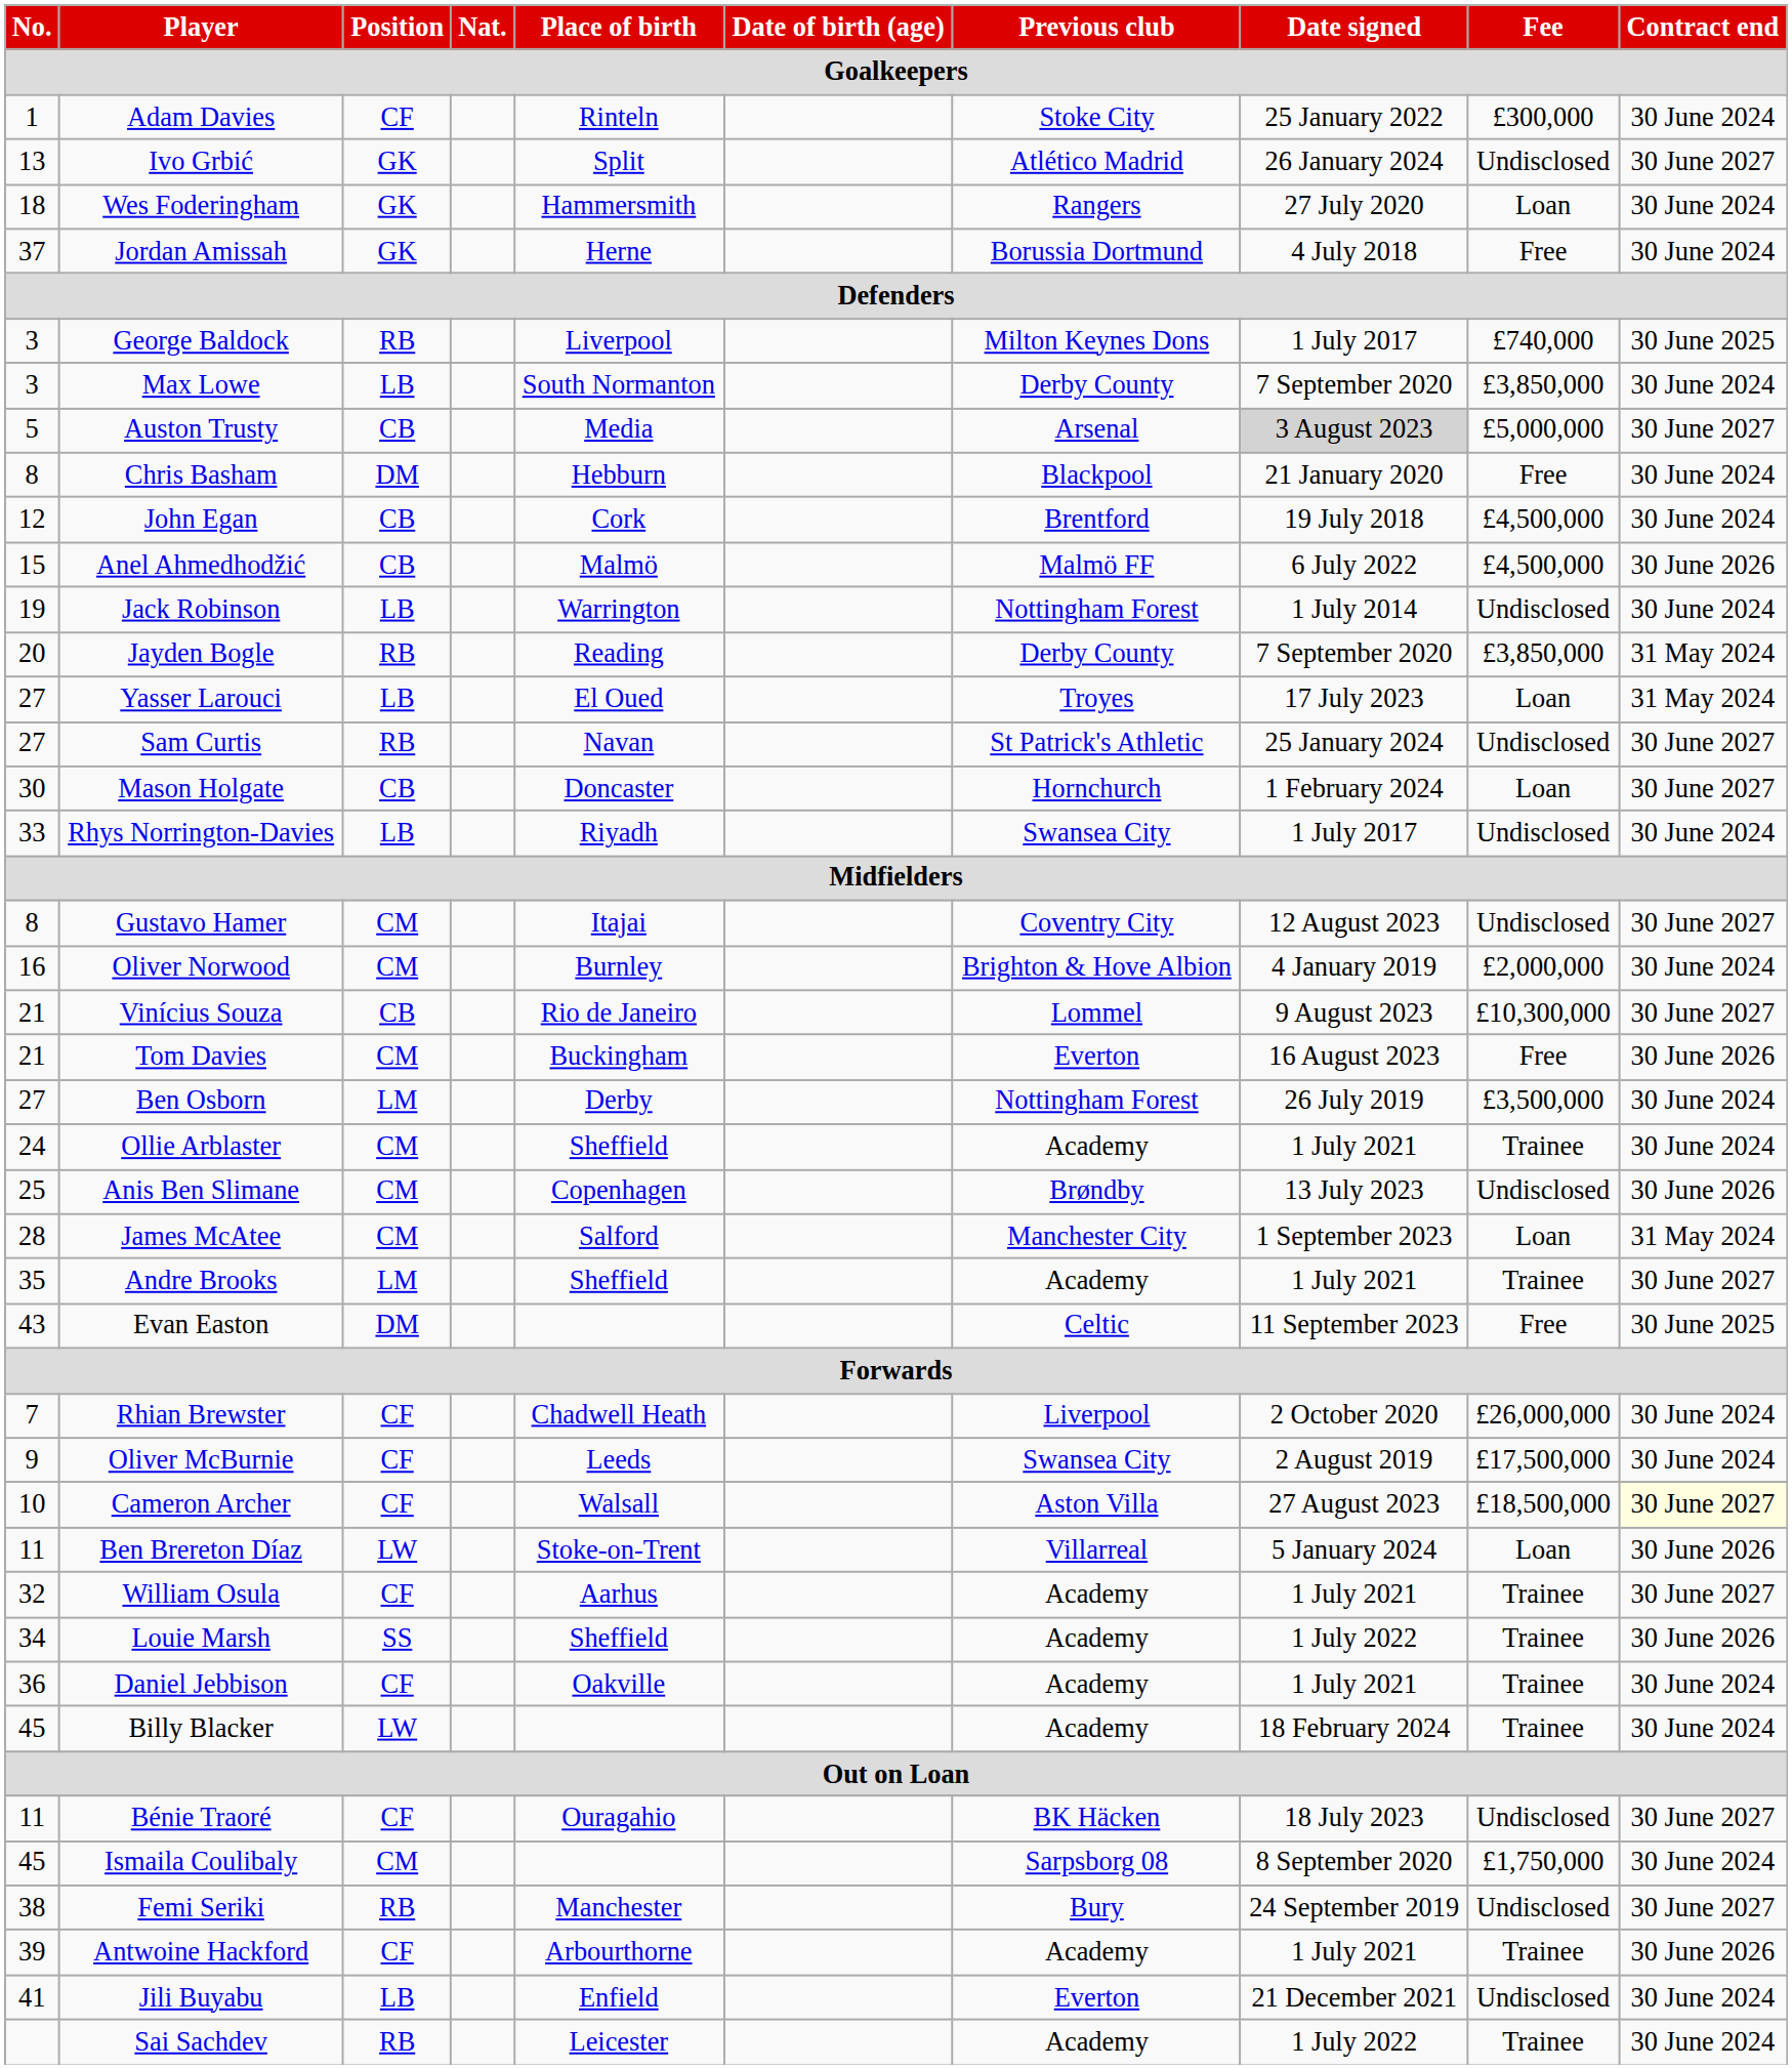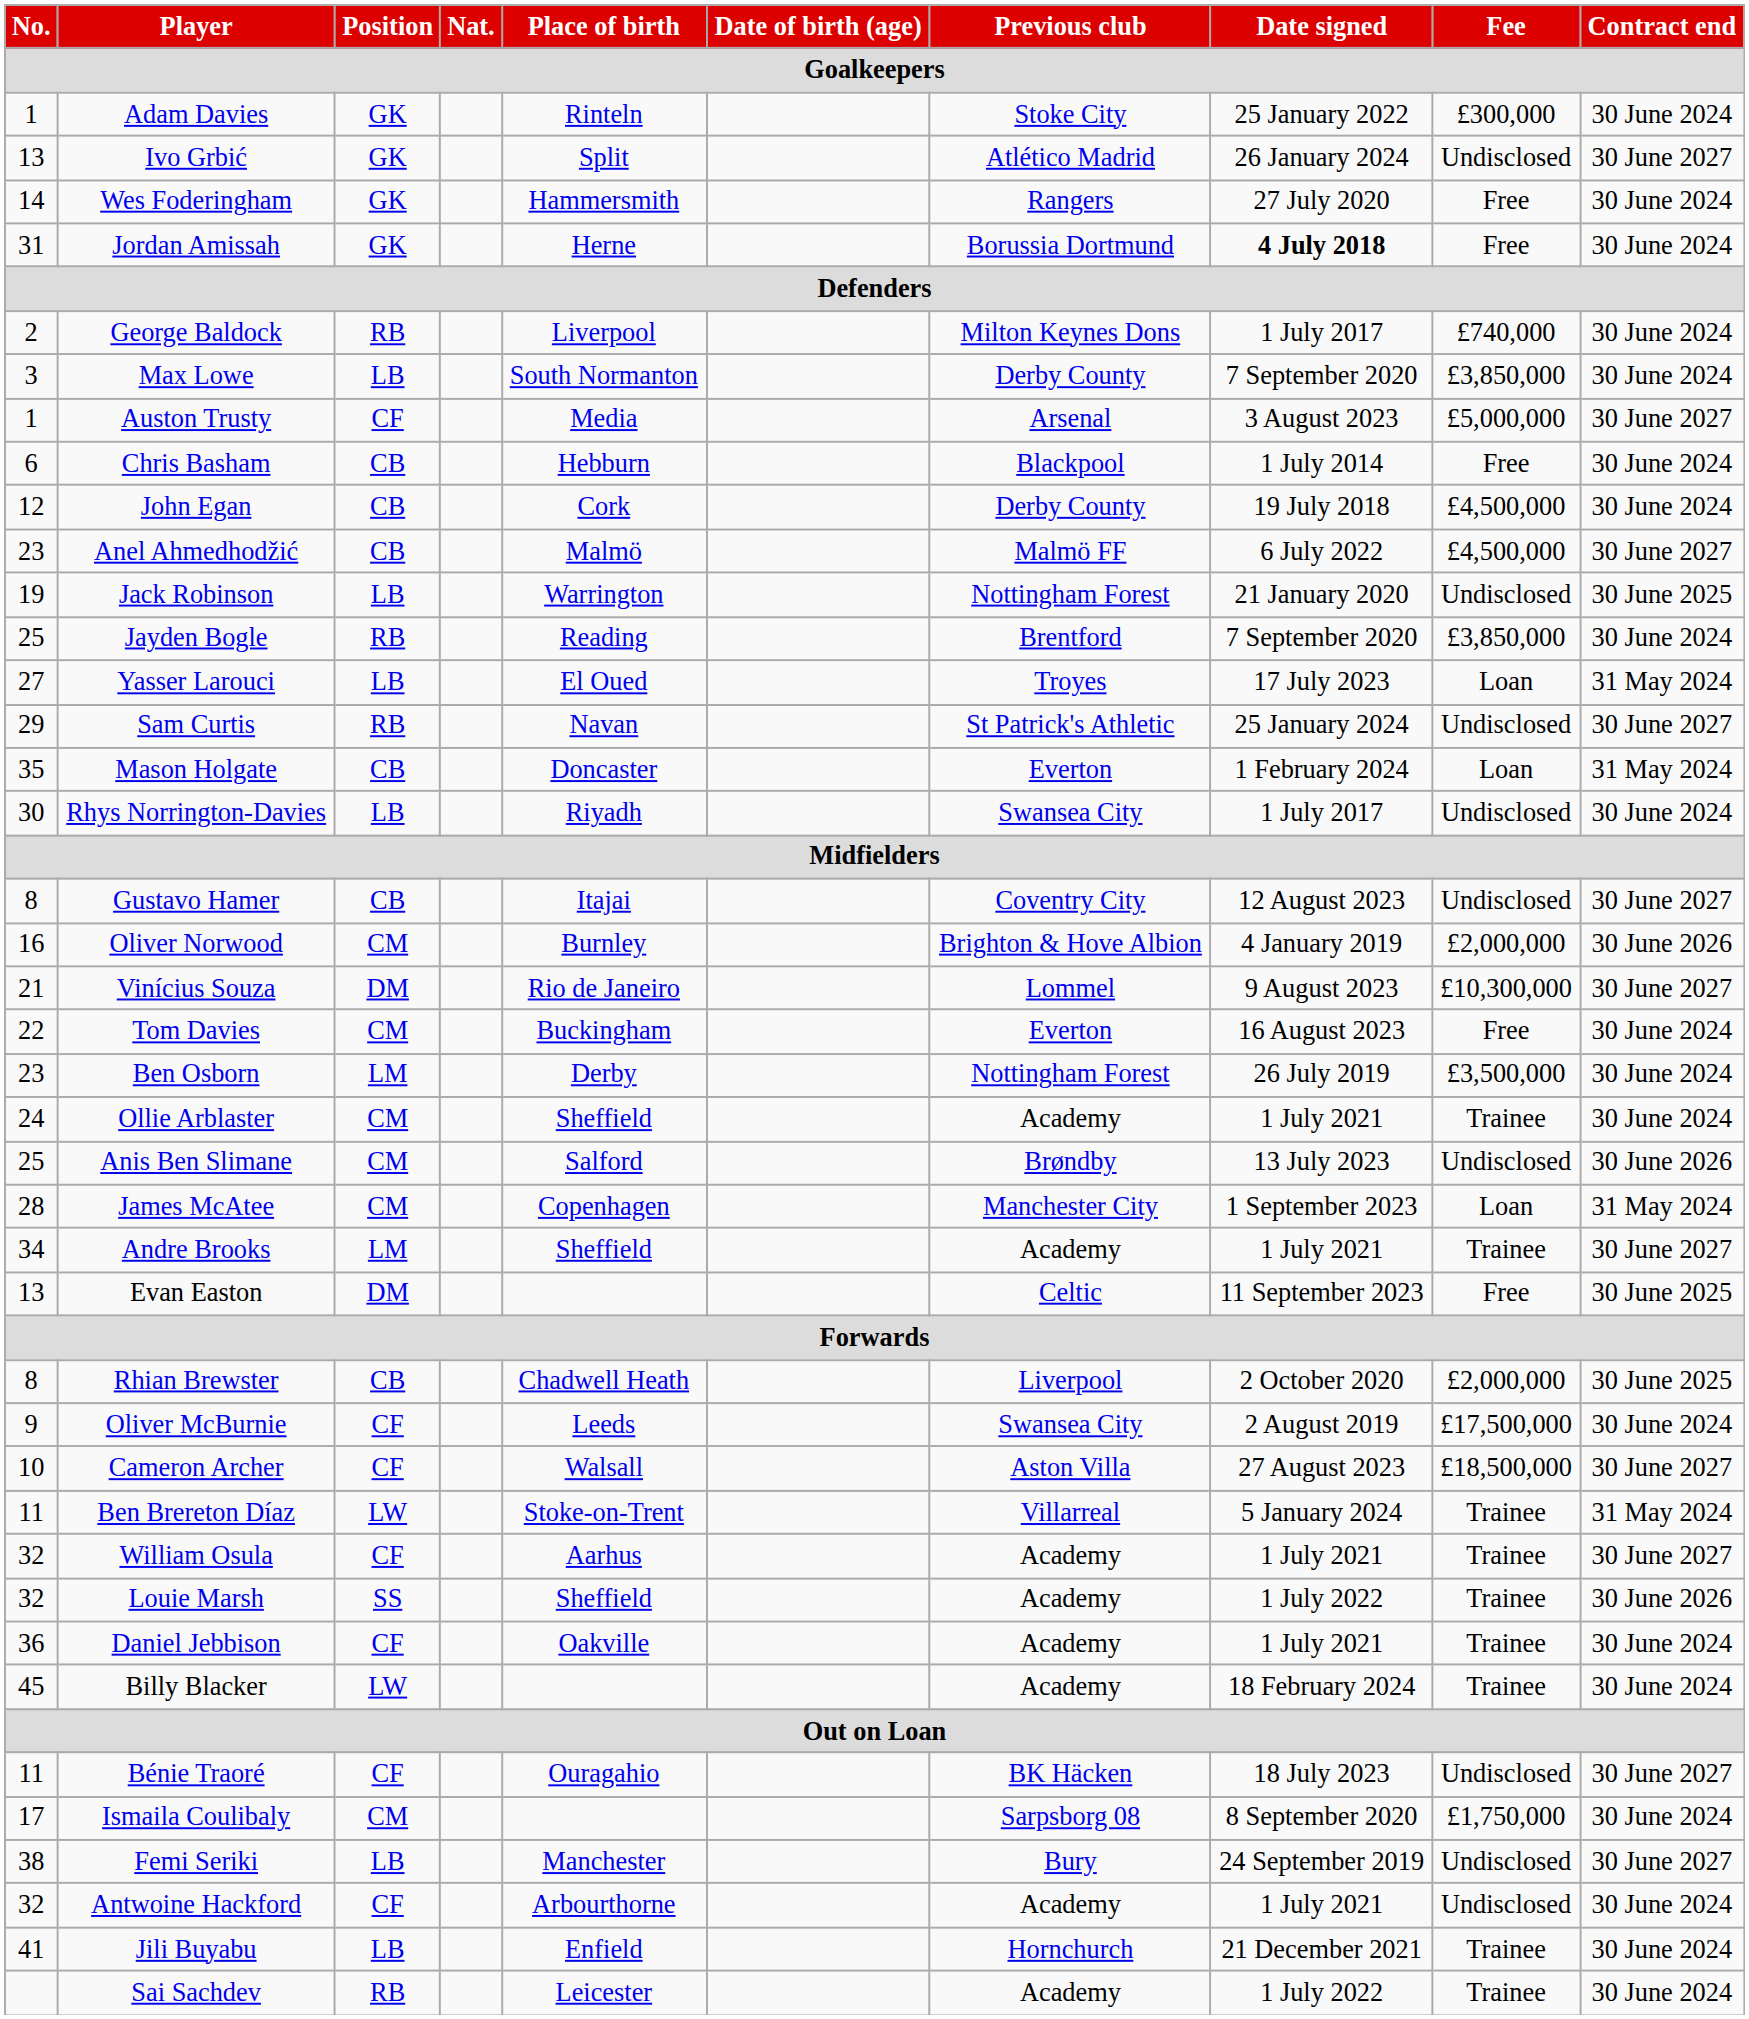Adam Davies | Position: CF -> GK
Wes Foderingham | No.: 18 -> 14
Wes Foderingham | Fee: Loan -> Free
Jordan Amissah | No.: 37 -> 31
Jordan Amissah | Date signed: normal -> bold
George Baldock | No.: 3 -> 2
George Baldock | Contract end: 30 June 2025 -> 30 June 2024
Auston Trusty | No.: 5 -> 1
Auston Trusty | Position: CB -> CF
Auston Trusty | Date signed: lightgrey background -> no background
Chris Basham | No.: 8 -> 6
Chris Basham | Position: DM -> CB
Chris Basham | Date signed: 21 January 2020 -> 1 July 2014
John Egan | Previous club: Brentford -> Derby County
Anel Ahmedhodžić | No.: 15 -> 23
Anel Ahmedhodžić | Contract end: 30 June 2026 -> 30 June 2027
Jack Robinson | Date signed: 1 July 2014 -> 21 January 2020
Jack Robinson | Contract end: 30 June 2024 -> 30 June 2025
Jayden Bogle | No.: 20 -> 25
Jayden Bogle | Previous club: Derby County -> Brentford
Jayden Bogle | Contract end: 31 May 2024 -> 30 June 2024
Sam Curtis | No.: 27 -> 29
Mason Holgate | No.: 30 -> 35
Mason Holgate | Previous club: Hornchurch -> Everton
Mason Holgate | Contract end: 30 June 2027 -> 31 May 2024
Rhys Norrington-Davies | No.: 33 -> 30
Gustavo Hamer | Position: CM -> CB
Oliver Norwood | Contract end: 30 June 2024 -> 30 June 2026
Vinícius Souza | Position: CB -> DM
Tom Davies | No.: 21 -> 22
Tom Davies | Contract end: 30 June 2026 -> 30 June 2024
Ben Osborn | No.: 27 -> 23
Anis Ben Slimane | Place of birth: Copenhagen -> Salford
James McAtee | Place of birth: Salford -> Copenhagen
Andre Brooks | No.: 35 -> 34
Evan Easton | No.: 43 -> 13
Rhian Brewster | No.: 7 -> 8
Rhian Brewster | Position: CF -> CB
Rhian Brewster | Fee: £26,000,000 -> £2,000,000
Rhian Brewster | Contract end: 30 June 2024 -> 30 June 2025
Cameron Archer | Contract end: lightyellow background -> no background
Ben Brereton Díaz | Fee: Loan -> Trainee
Ben Brereton Díaz | Contract end: 30 June 2026 -> 31 May 2024
Louie Marsh | No.: 34 -> 32
Ismaila Coulibaly | No.: 45 -> 17
Femi Seriki | Position: RB -> LB
Antwoine Hackford | No.: 39 -> 32
Antwoine Hackford | Fee: Trainee -> Undisclosed
Antwoine Hackford | Contract end: 30 June 2026 -> 30 June 2024
Jili Buyabu | Previous club: Everton -> Hornchurch
Jili Buyabu | Fee: Undisclosed -> Trainee
